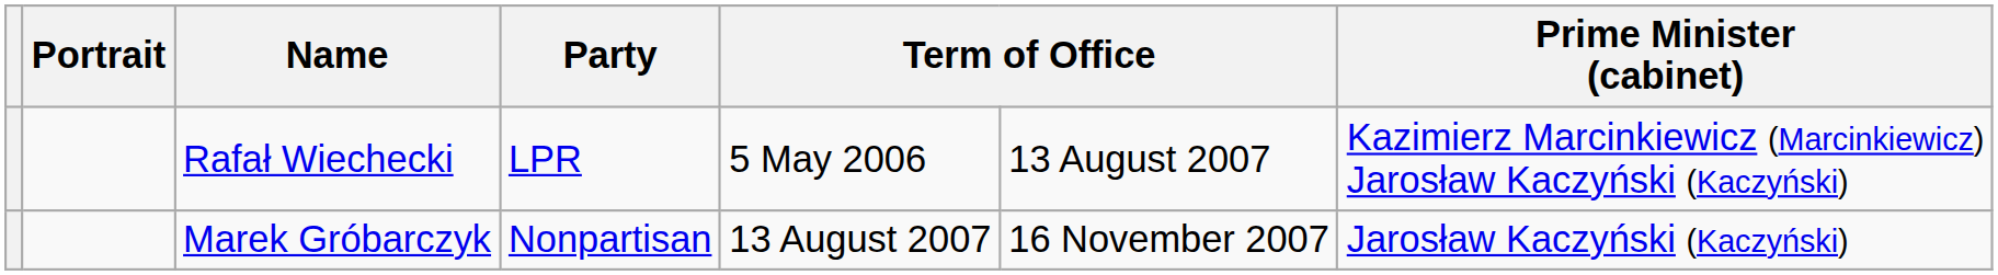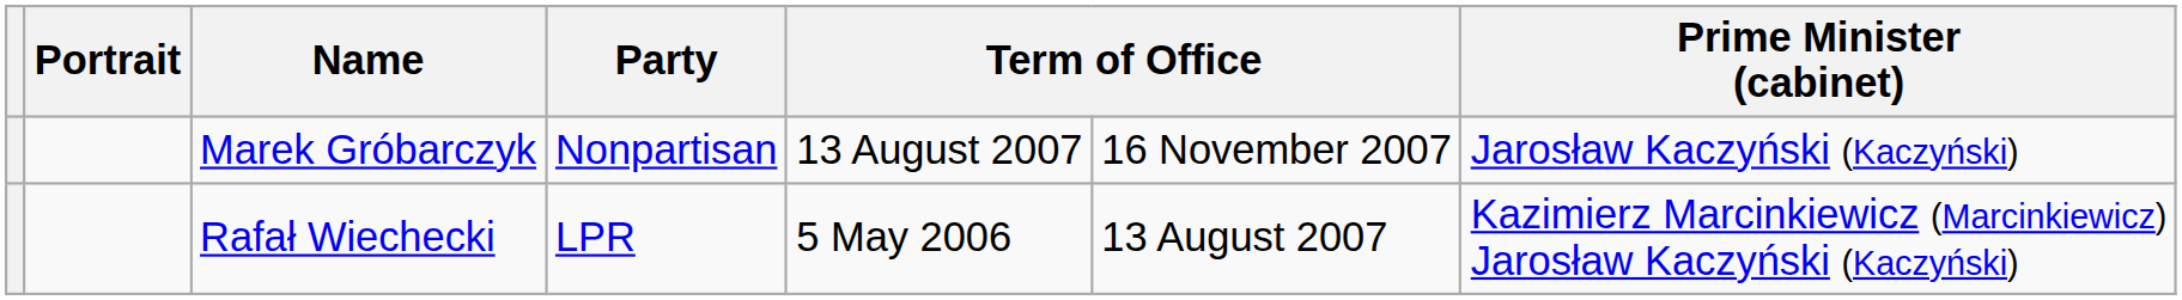rows swapped: Rafał Wiechecki <-> Marek Gróbarczyk
